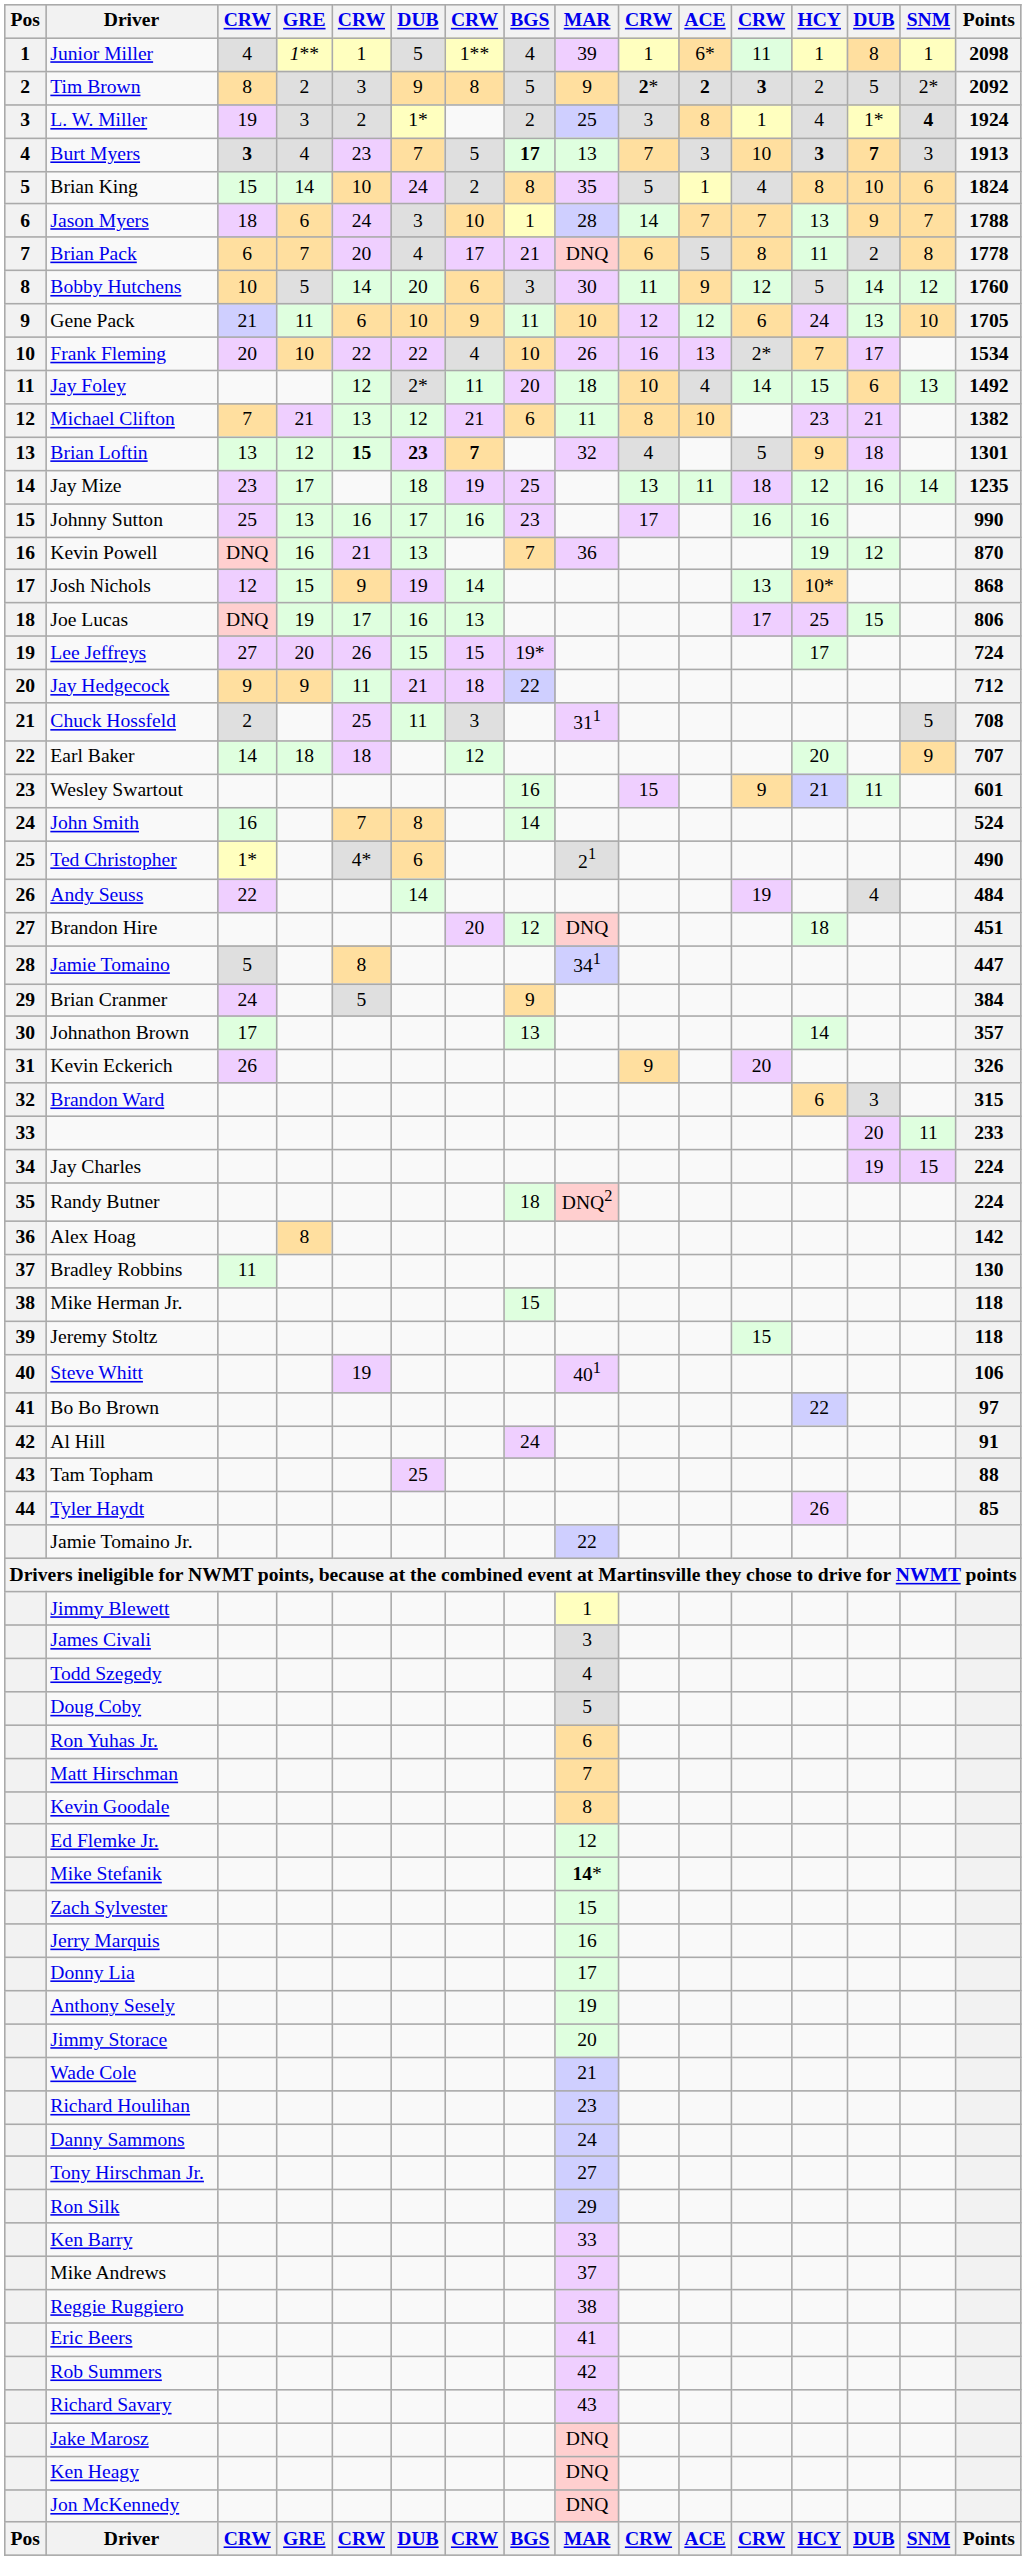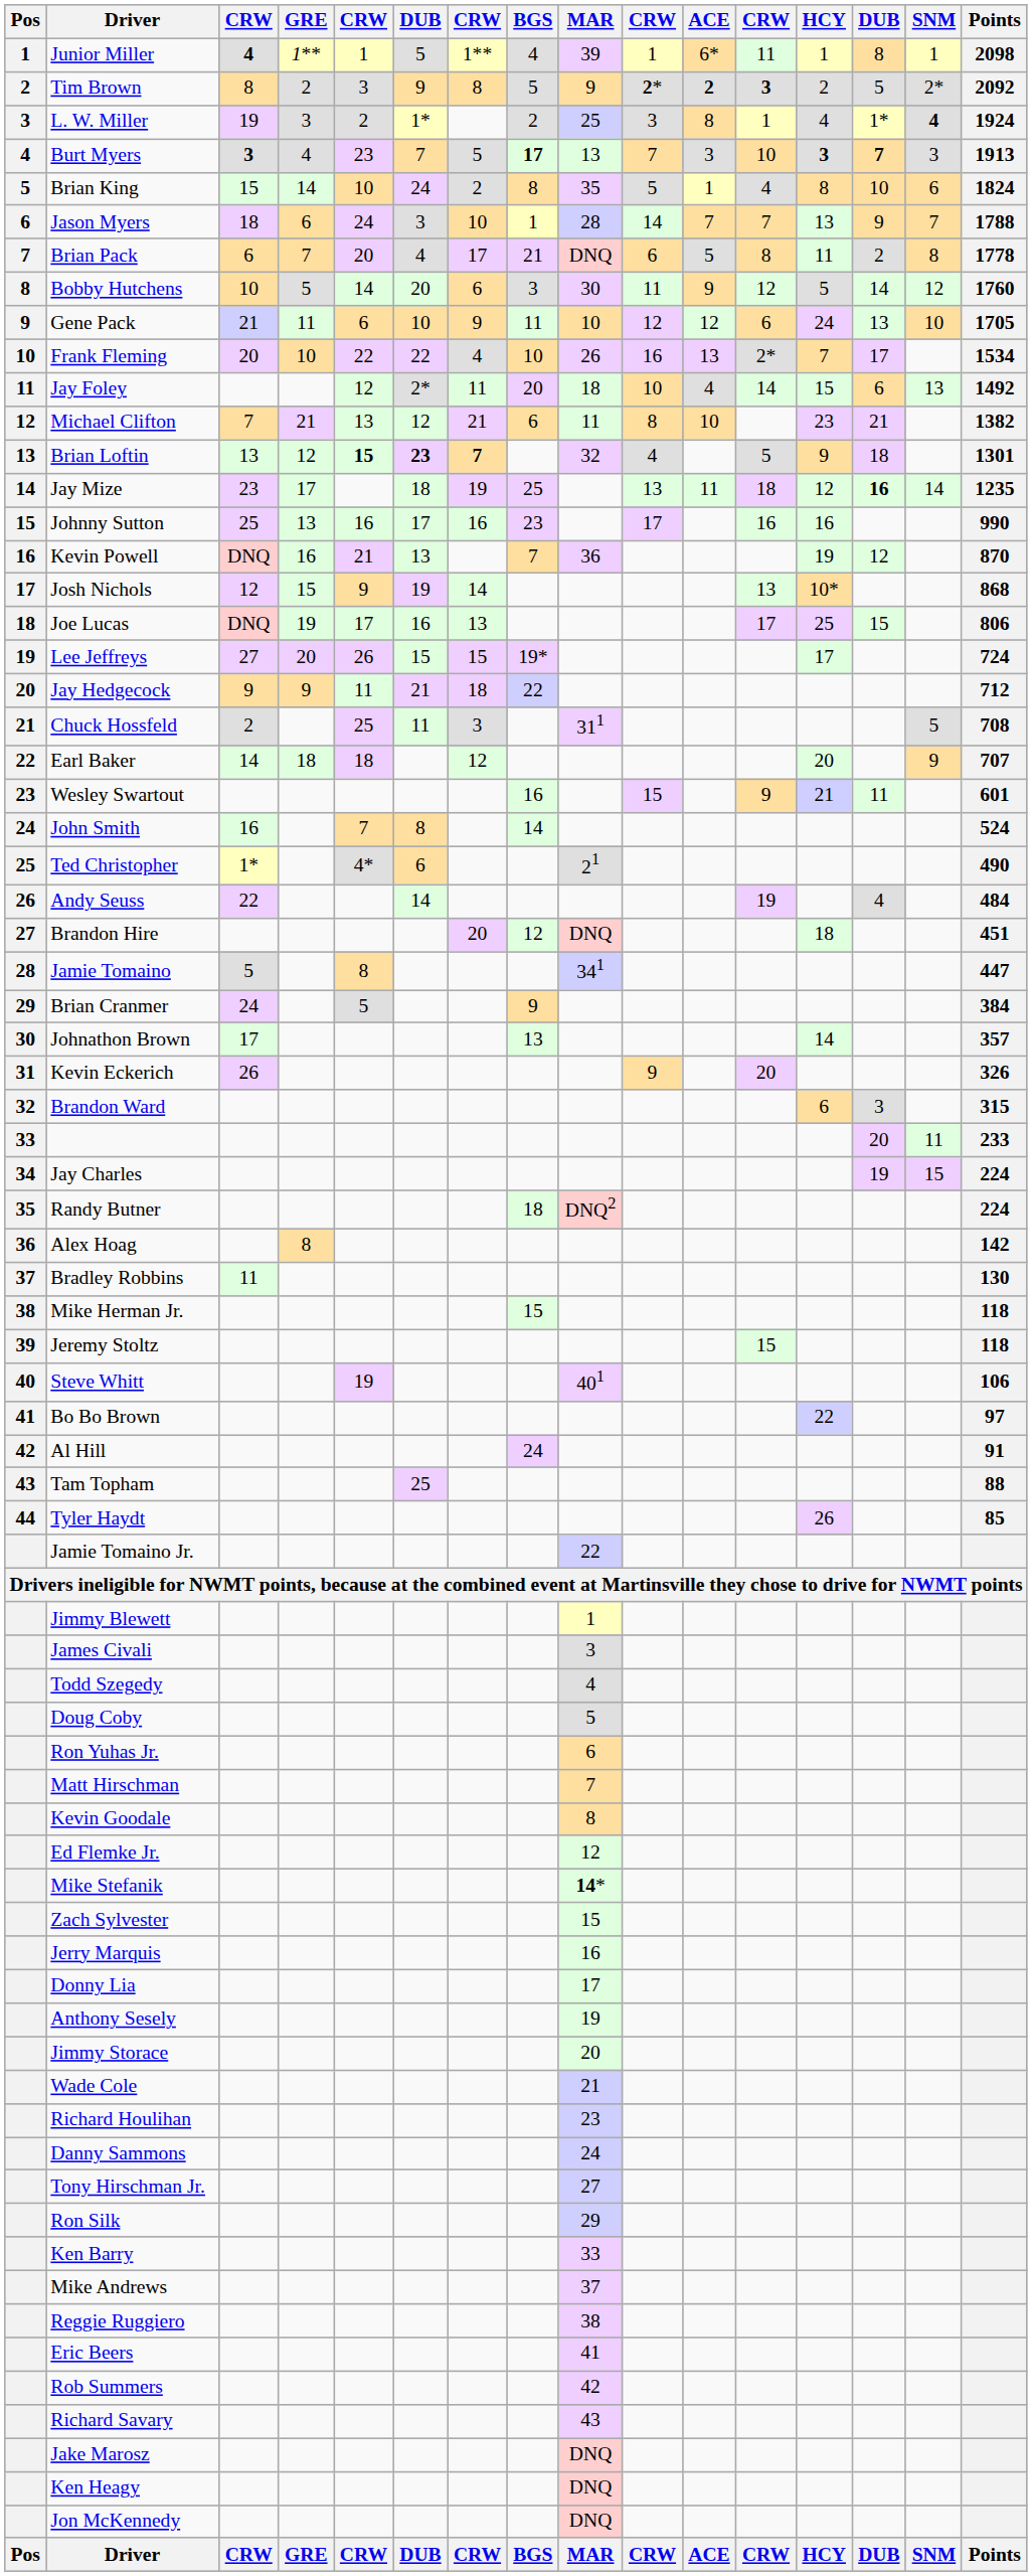Junior Miller | column 3: normal -> bold
Jay Mize | column 14: normal -> bold
